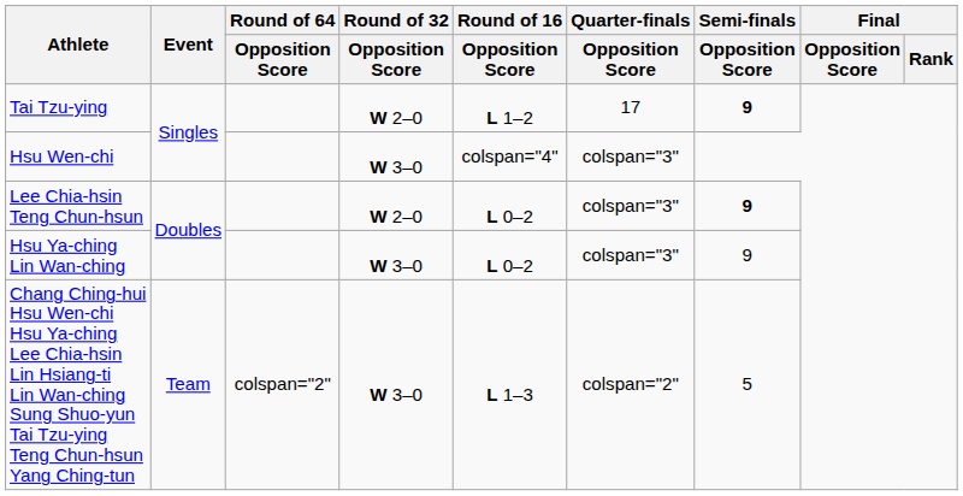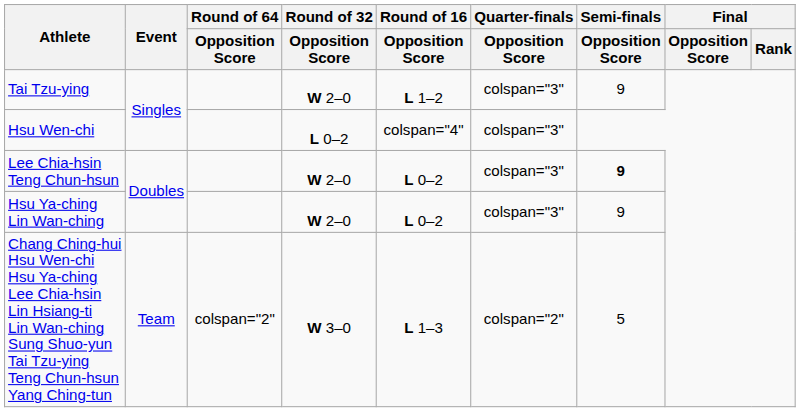Tai Tzu-ying | Quarter-finals / Opposition Score: 17 -> colspan="3"
Tai Tzu-ying | Semi-finals / Opposition Score: bold -> normal
Hsu Wen-chi | Round of 32 / Opposition Score: W 3–0 -> L 0–2
Hsu Ya-ching Lin Wan-ching | Round of 32 / Opposition Score: W 3–0 -> W 2–0
